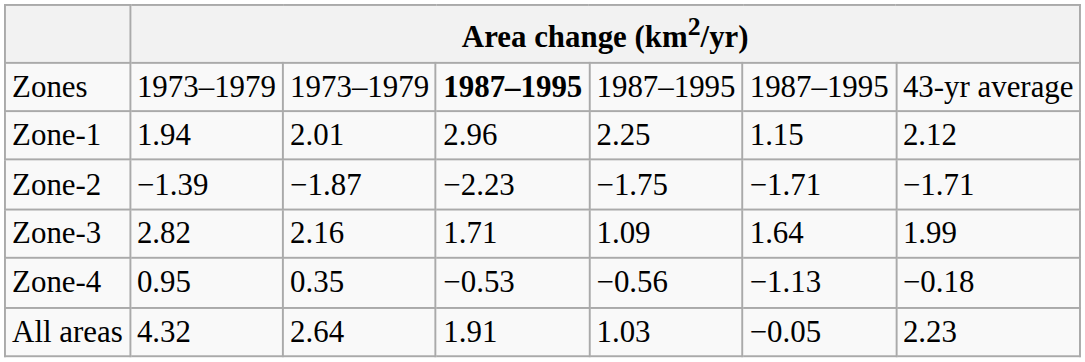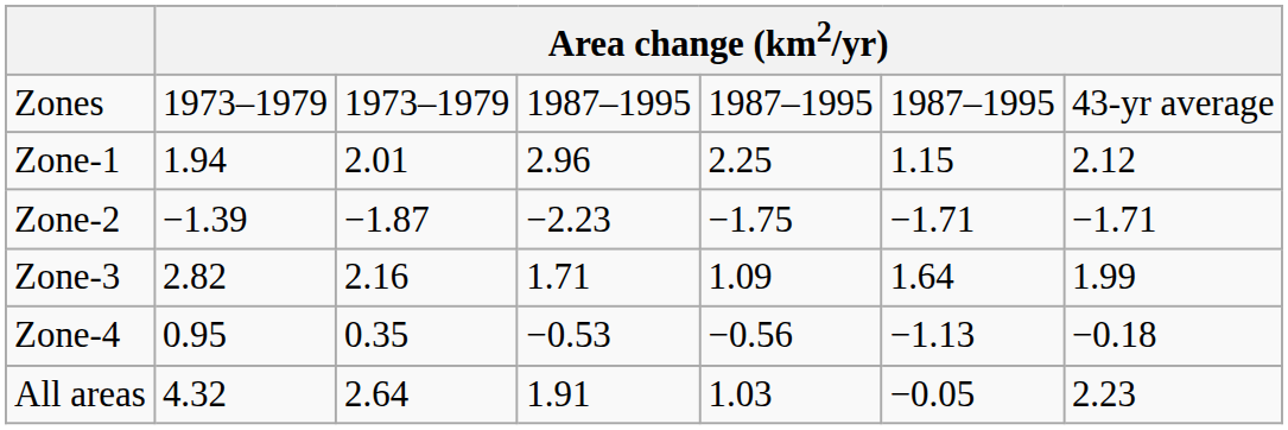Zones | column 4: bold -> normal
